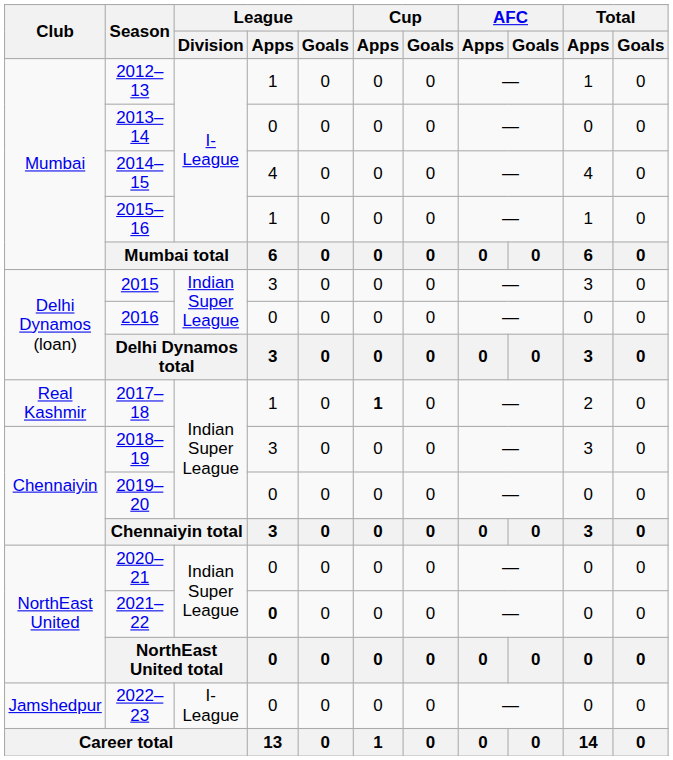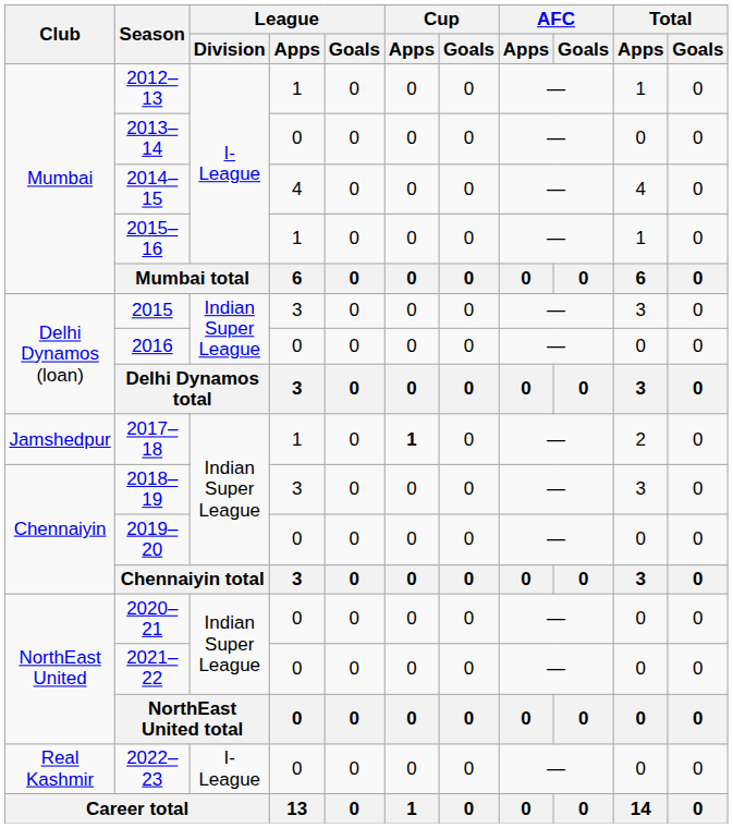2017–18 | Club: Real Kashmir -> Jamshedpur
2021–22 | League / Apps: bold -> normal
2022–23 | Club: Jamshedpur -> Real Kashmir
